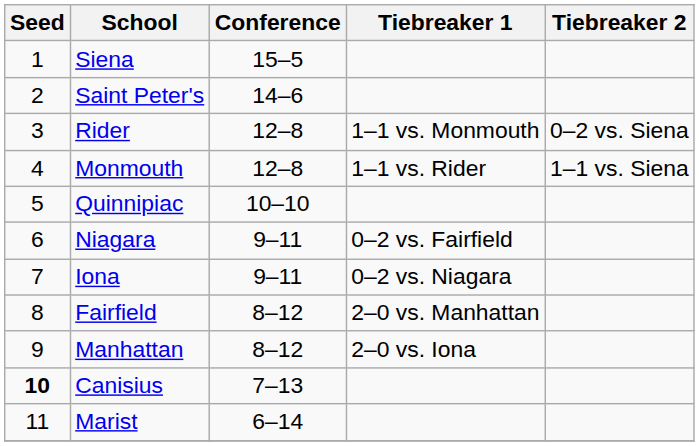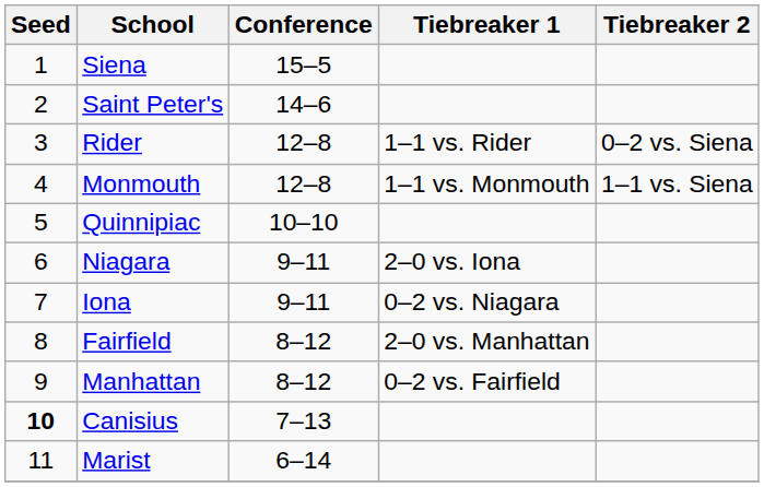Rider | Tiebreaker 1: 1–1 vs. Monmouth -> 1–1 vs. Rider
Monmouth | Tiebreaker 1: 1–1 vs. Rider -> 1–1 vs. Monmouth
Niagara | Tiebreaker 1: 0–2 vs. Fairfield -> 2–0 vs. Iona
Manhattan | Tiebreaker 1: 2–0 vs. Iona -> 0–2 vs. Fairfield
